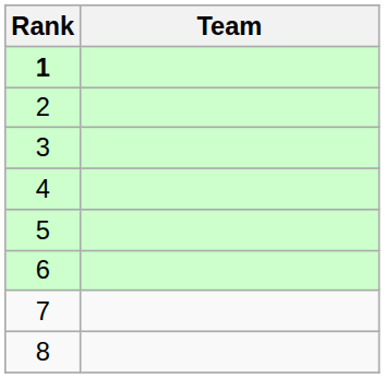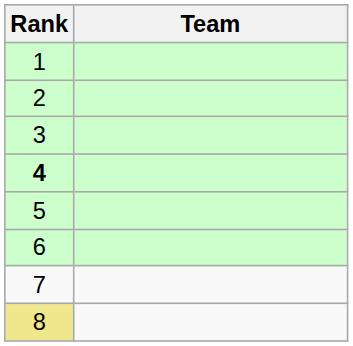1 | Rank: bold -> normal
4 | Rank: normal -> bold
8 | Rank: no background -> khaki background
